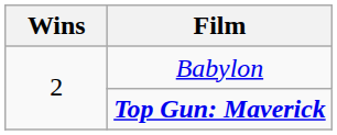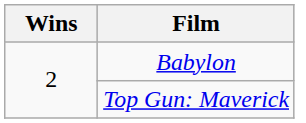Top Gun: Maverick | Film: bold -> normal
